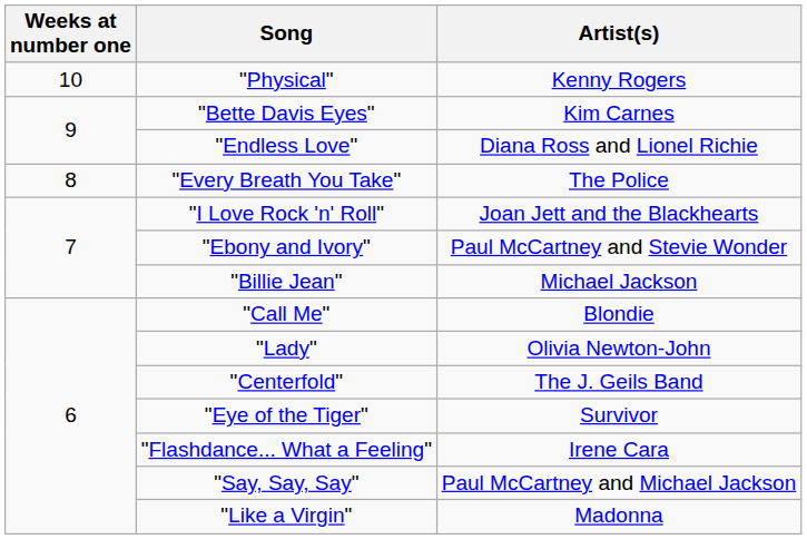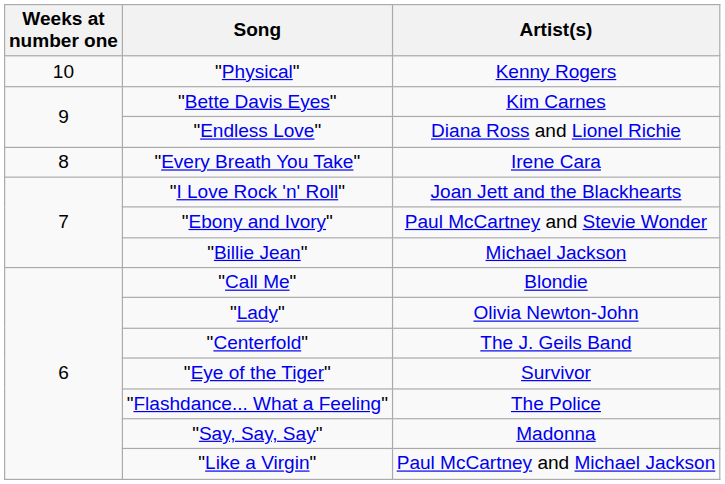"Every Breath You Take" | Artist(s): The Police -> Irene Cara
"Flashdance... What a Feeling" | Artist(s): Irene Cara -> The Police
"Say, Say, Say" | Artist(s): Paul McCartney and Michael Jackson -> Madonna
"Like a Virgin" | Artist(s): Madonna -> Paul McCartney and Michael Jackson
